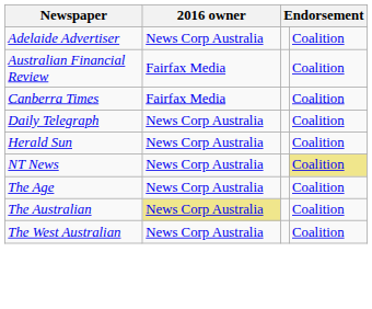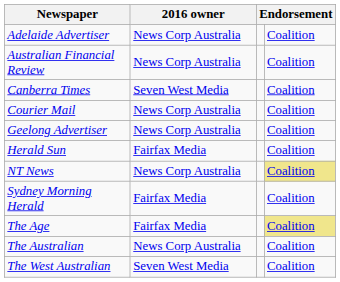Australian Financial Review | 2016 owner: Fairfax Media -> News Corp Australia
Canberra Times | 2016 owner: Fairfax Media -> Seven West Media
+ row: Courier Mail | News Corp Australia | Coalition
- row: Daily Telegraph | News Corp Australia | Coalition
+ row: Geelong Advertiser | News Corp Australia | Coalition
Herald Sun | 2016 owner: News Corp Australia -> Fairfax Media
+ row: Sydney Morning Herald | Fairfax Media | Coalition
The Age | 2016 owner: News Corp Australia -> Fairfax Media
The Age | column 4: no background -> khaki background
The Australian | 2016 owner: khaki background -> no background
The West Australian | 2016 owner: News Corp Australia -> Seven West Media
